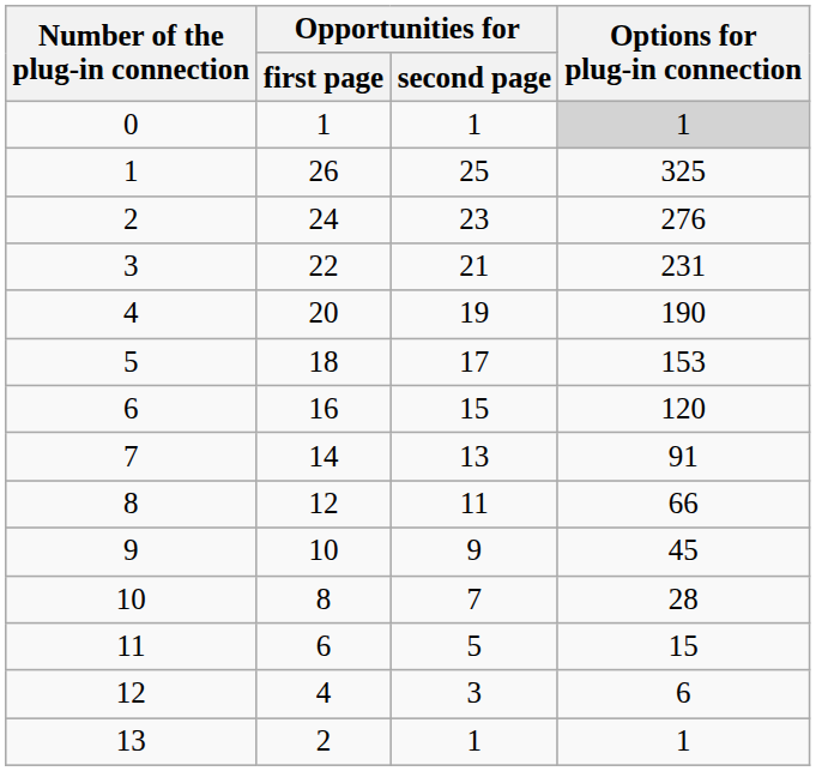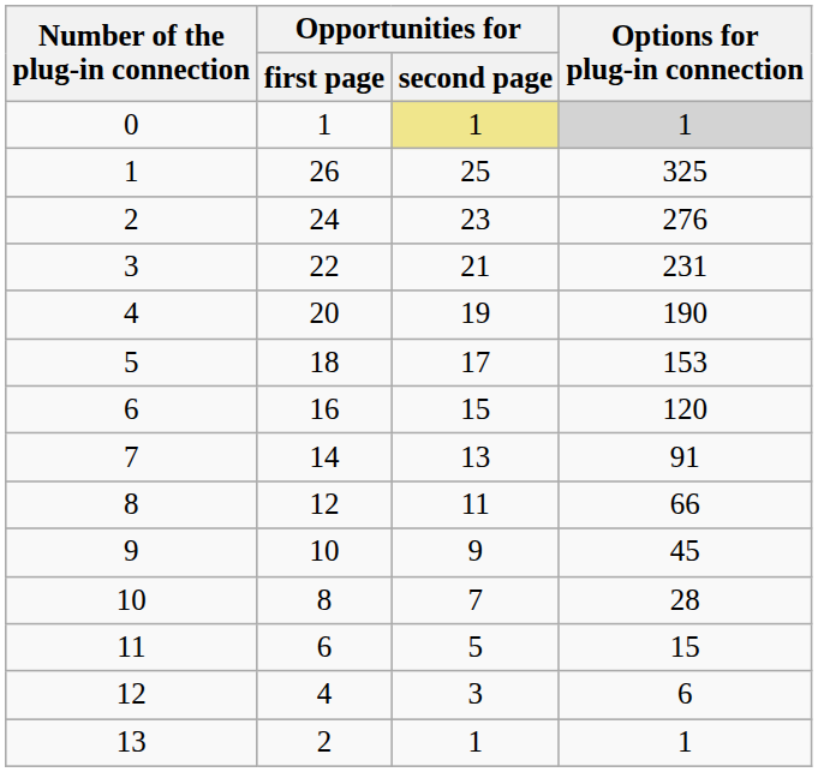0 | Opportunities for / second page: no background -> khaki background
